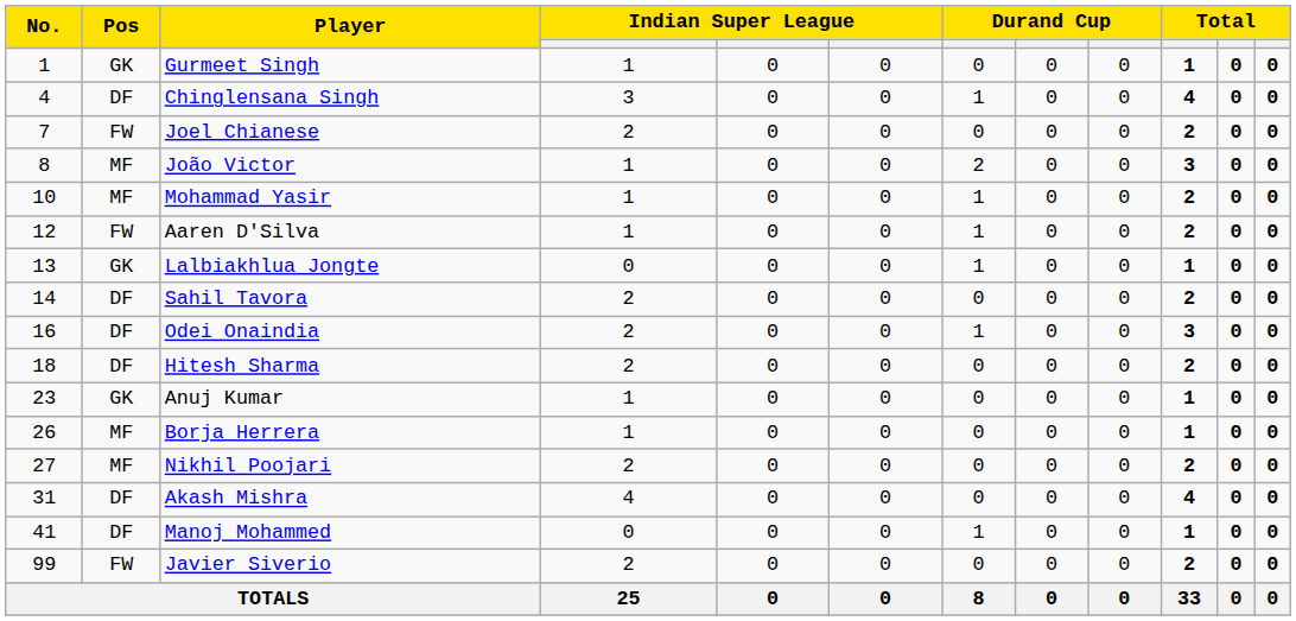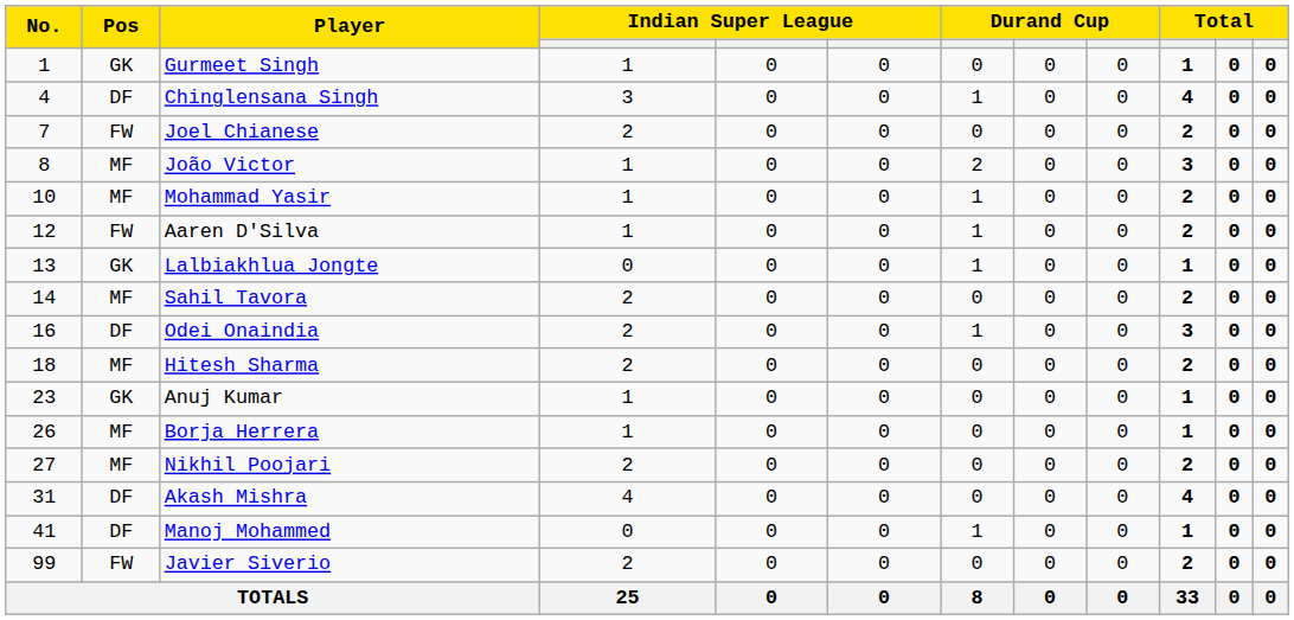Sahil Tavora | Pos: DF -> MF
Hitesh Sharma | Pos: DF -> MF
